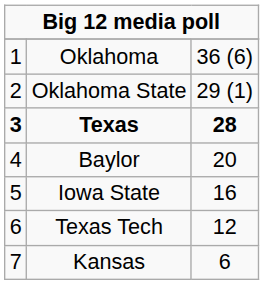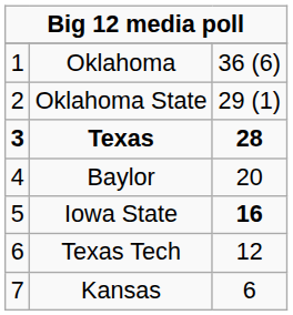Iowa State | column 3: normal -> bold
